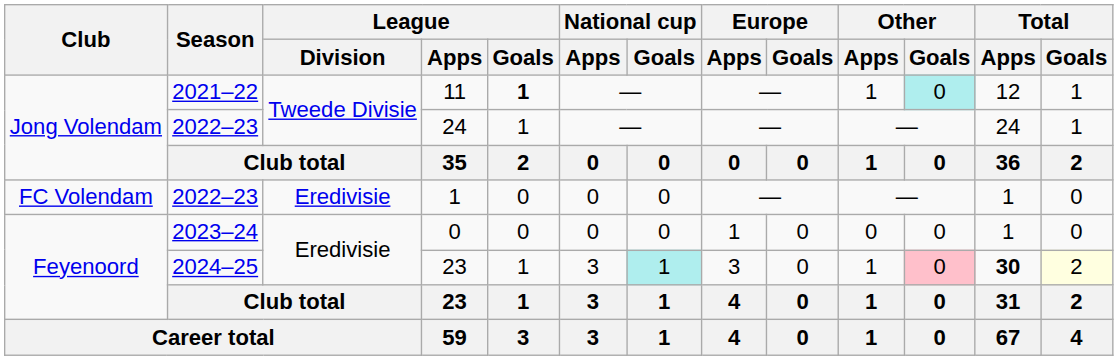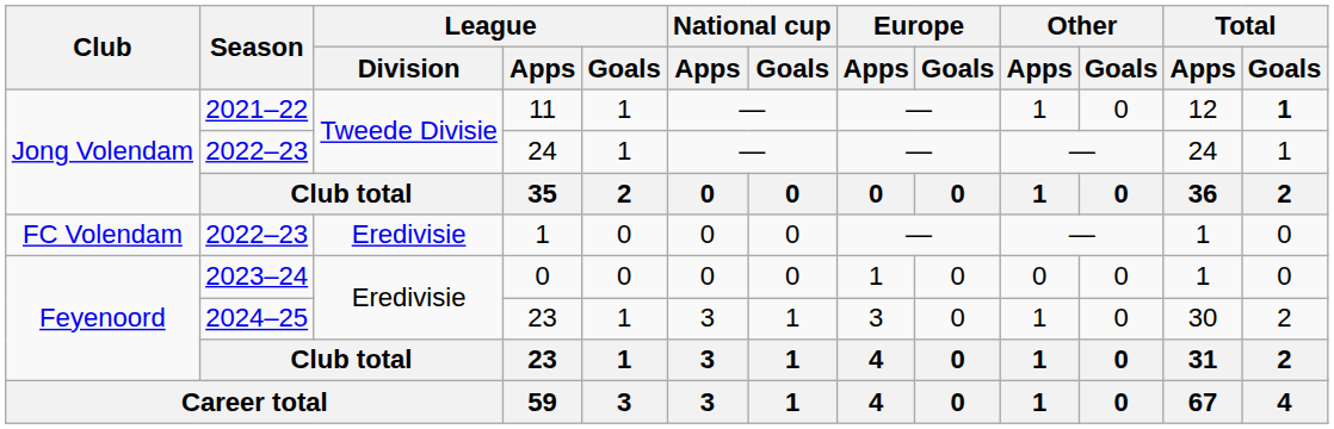11 | League / Goals: bold -> normal
11 | Other / Goals: paleturquoise background -> no background
11 | Total / Goals: normal -> bold
2024–25 / 23 | National cup / Goals: paleturquoise background -> no background
2024–25 / 23 | Other / Goals: pink background -> no background
2024–25 / 23 | Total / Apps: bold -> normal
2024–25 / 23 | Total / Goals: lightyellow background -> no background
